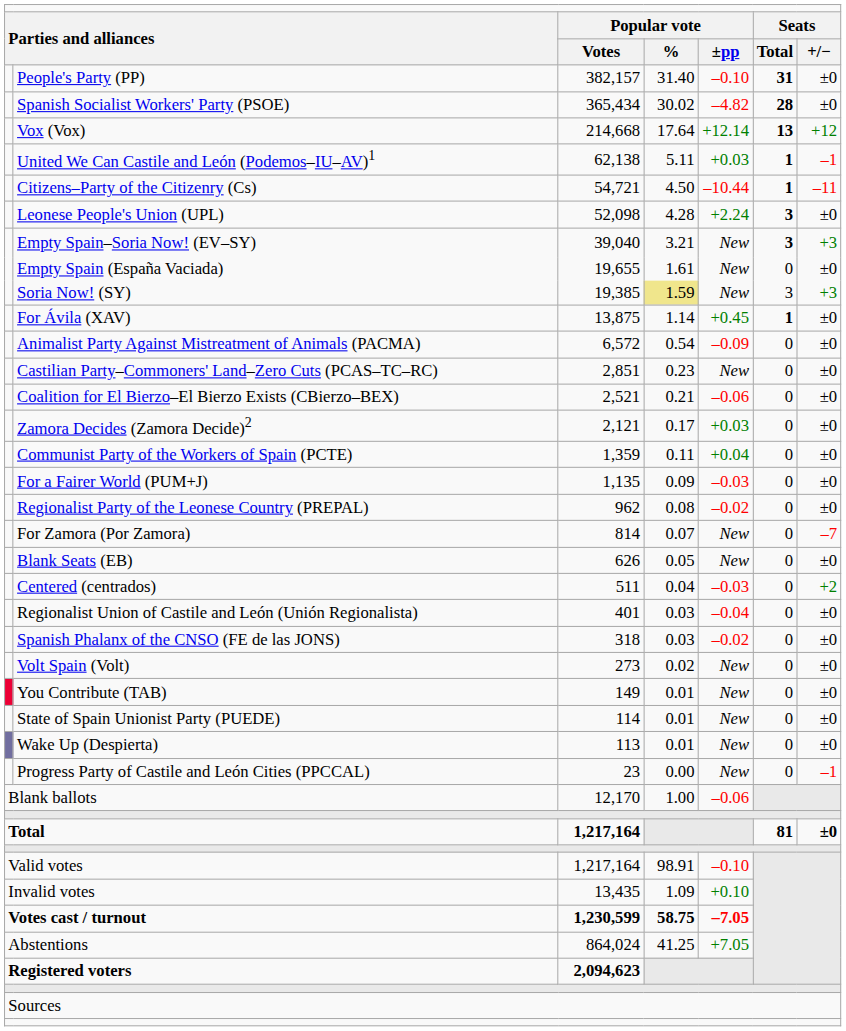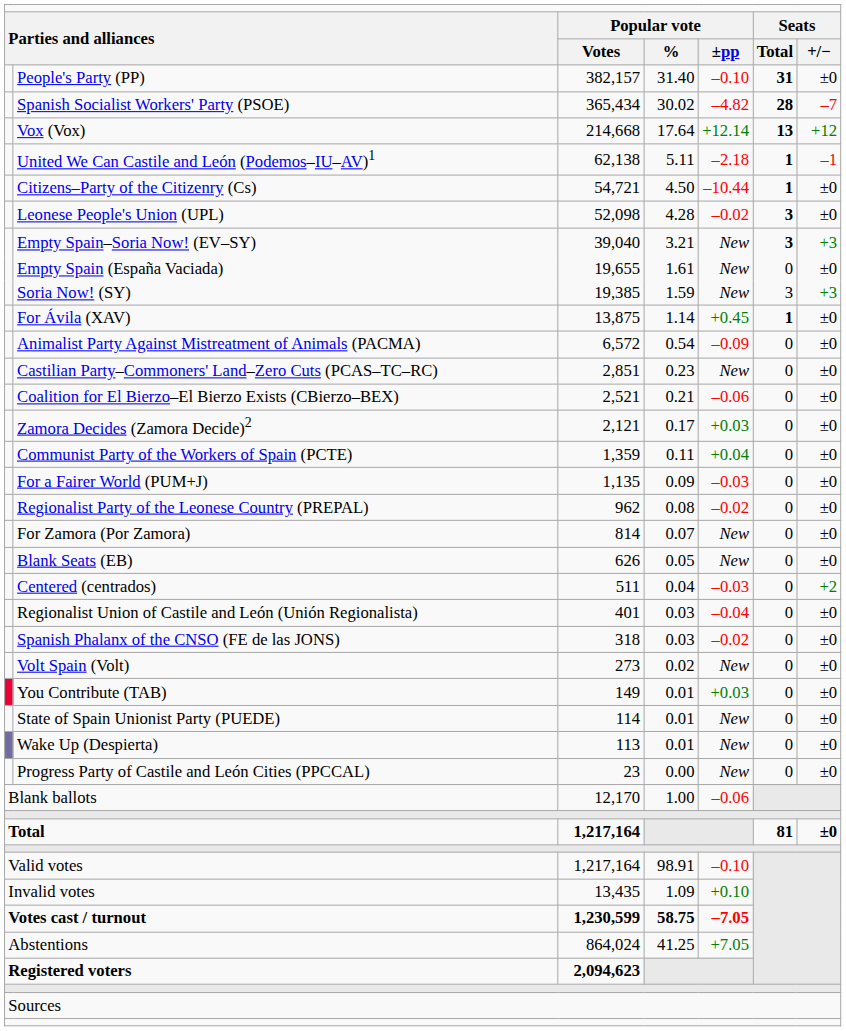Spanish Socialist Workers' Party (PSOE) | column 7: ±0 -> –7
United We Can Castile and León (Podemos–IU–AV)1 | column 5: +0.03 -> –2.18
Citizens–Party of the Citizenry (Cs) | column 7: –11 -> ±0
Leonese People's Union (UPL) | column 5: +2.24 -> –0.02
Soria Now! (SY) | column 4: khaki background -> no background
For Zamora (Por Zamora) | column 7: –7 -> ±0
You Contribute (TAB) | column 5: New -> +0.03
Progress Party of Castile and León Cities (PPCCAL) | column 7: –1 -> ±0
